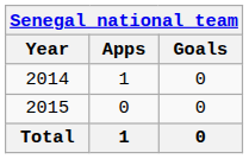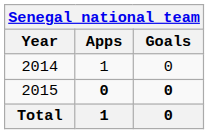2015 | Apps: normal -> bold
2015 | Goals: normal -> bold
